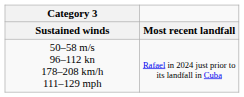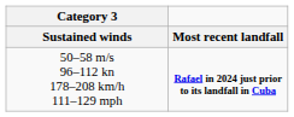50–58 m/s 96–112 kn 178–208 km/h 111–129 mph | Most recent landfall: normal -> bold
